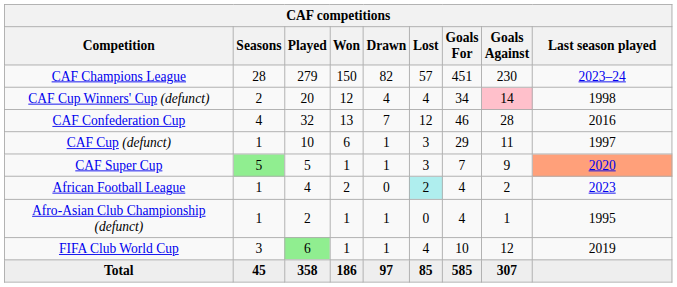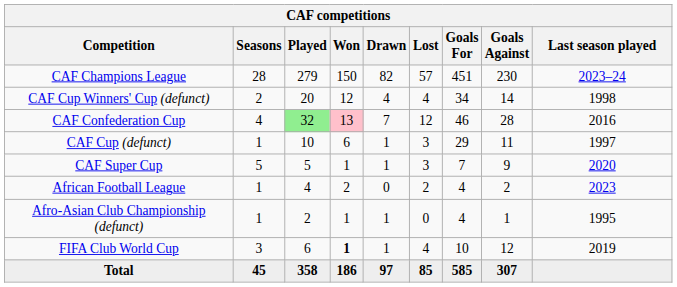CAF Cup Winners' Cup (defunct) | Goals Against: pink background -> no background
CAF Confederation Cup | Played: no background -> lightgreen background
CAF Confederation Cup | Won: no background -> pink background
CAF Super Cup | Seasons: lightgreen background -> no background
CAF Super Cup | Last season played: lightsalmon background -> no background
African Football League | Lost: paleturquoise background -> no background
FIFA Club World Cup | Played: lightgreen background -> no background
FIFA Club World Cup | Won: normal -> bold
